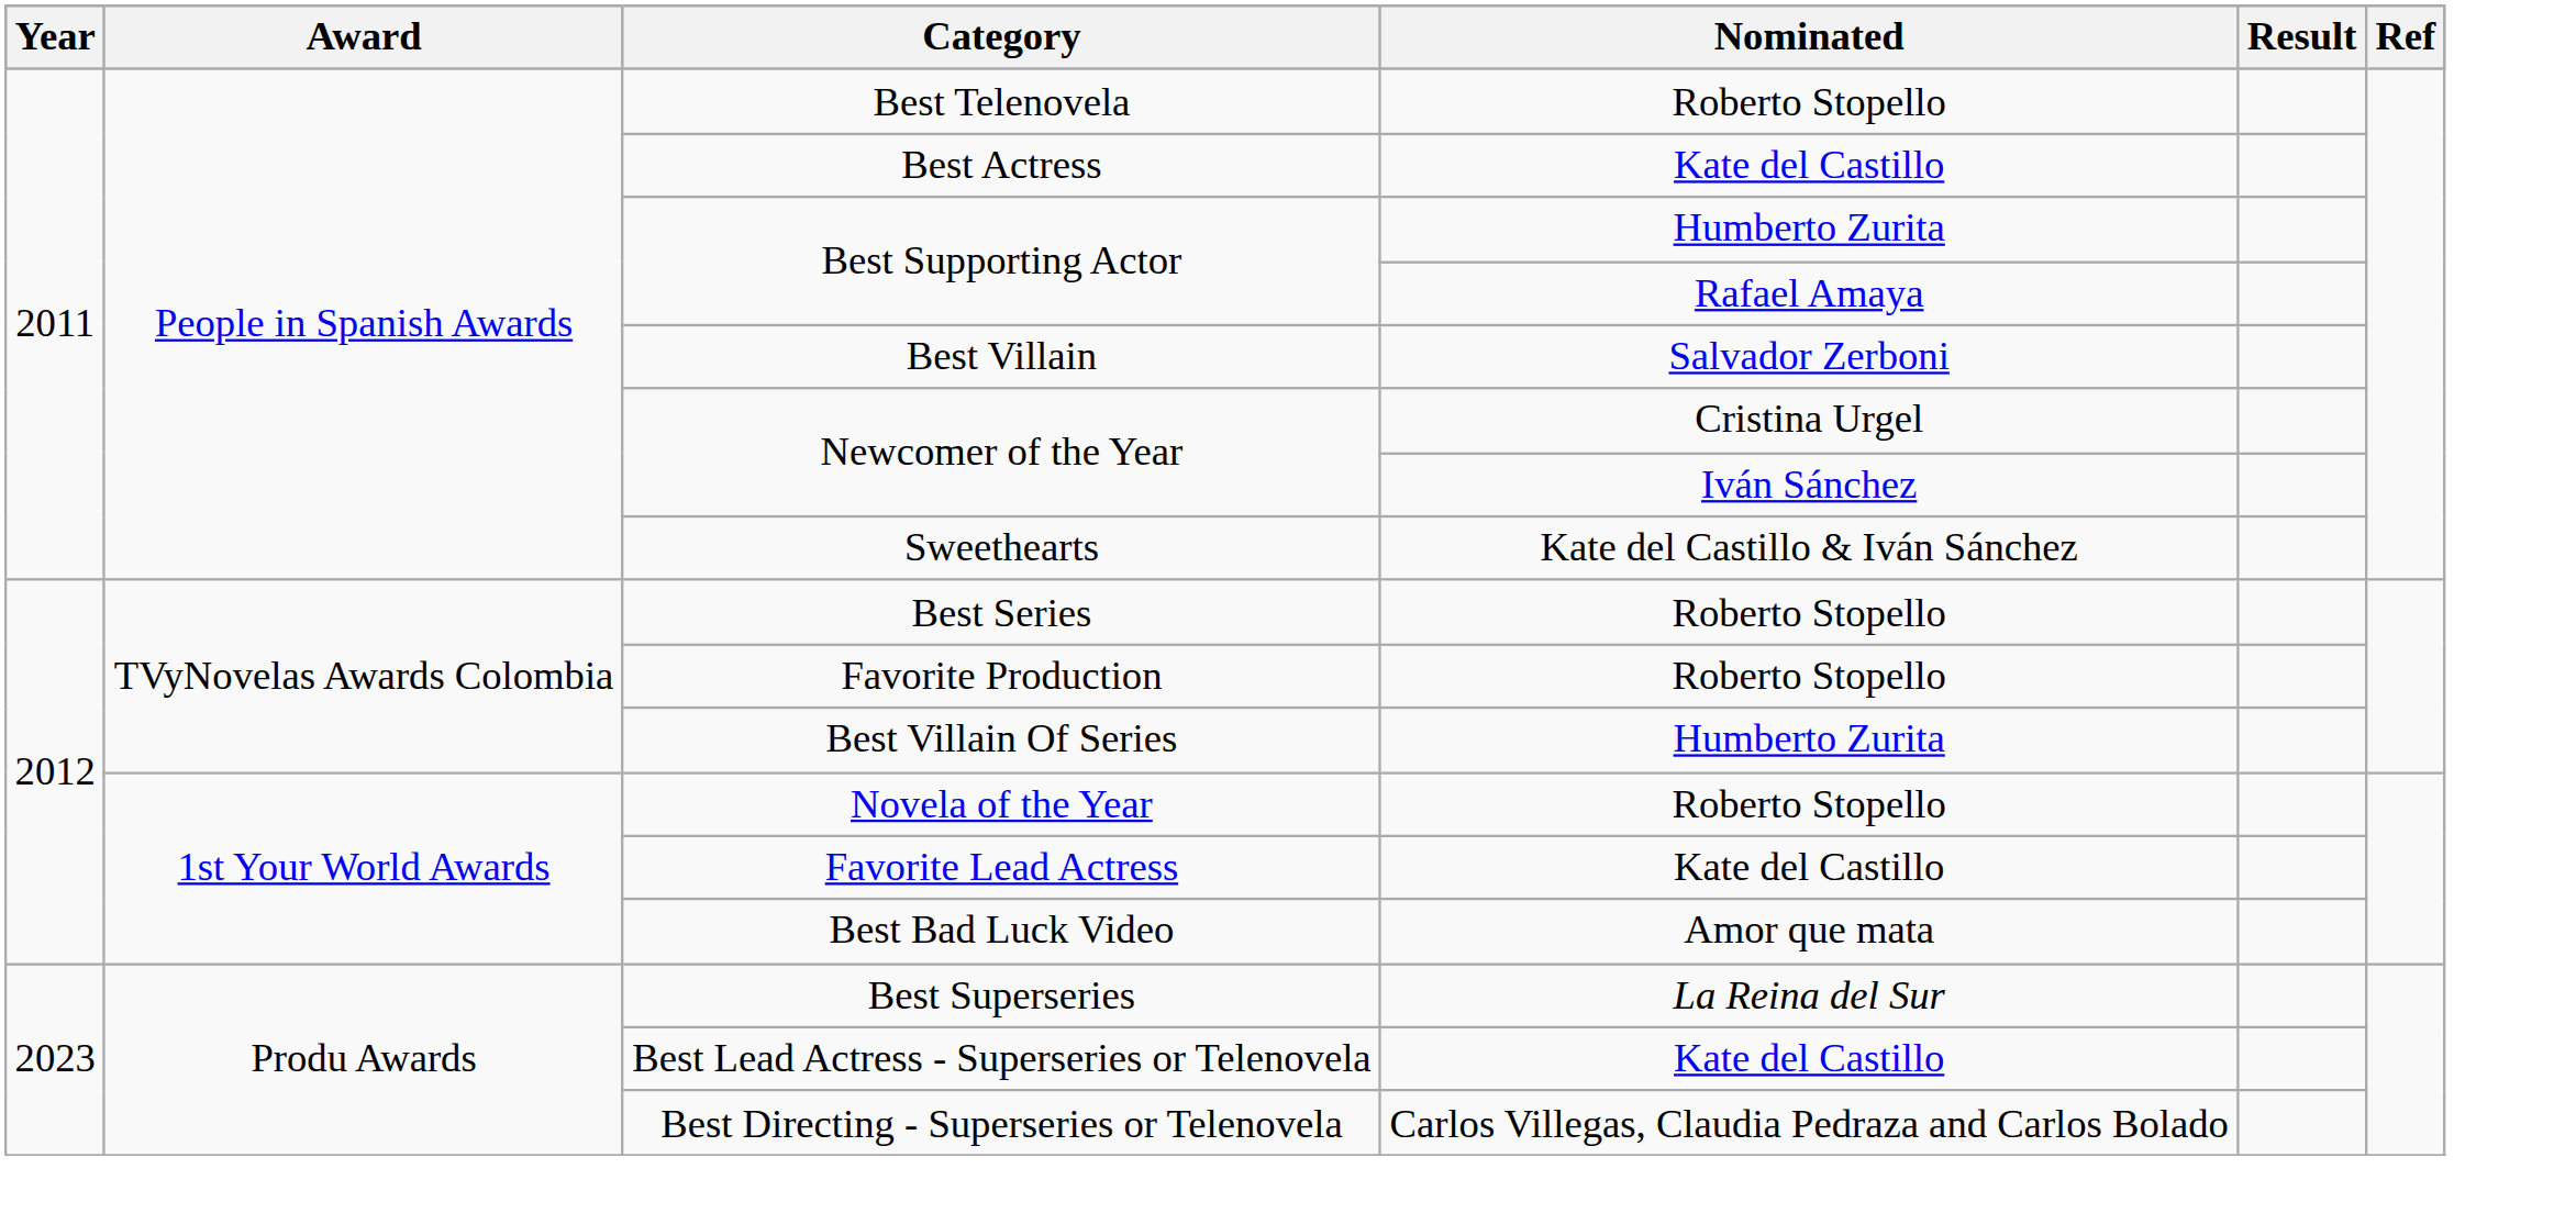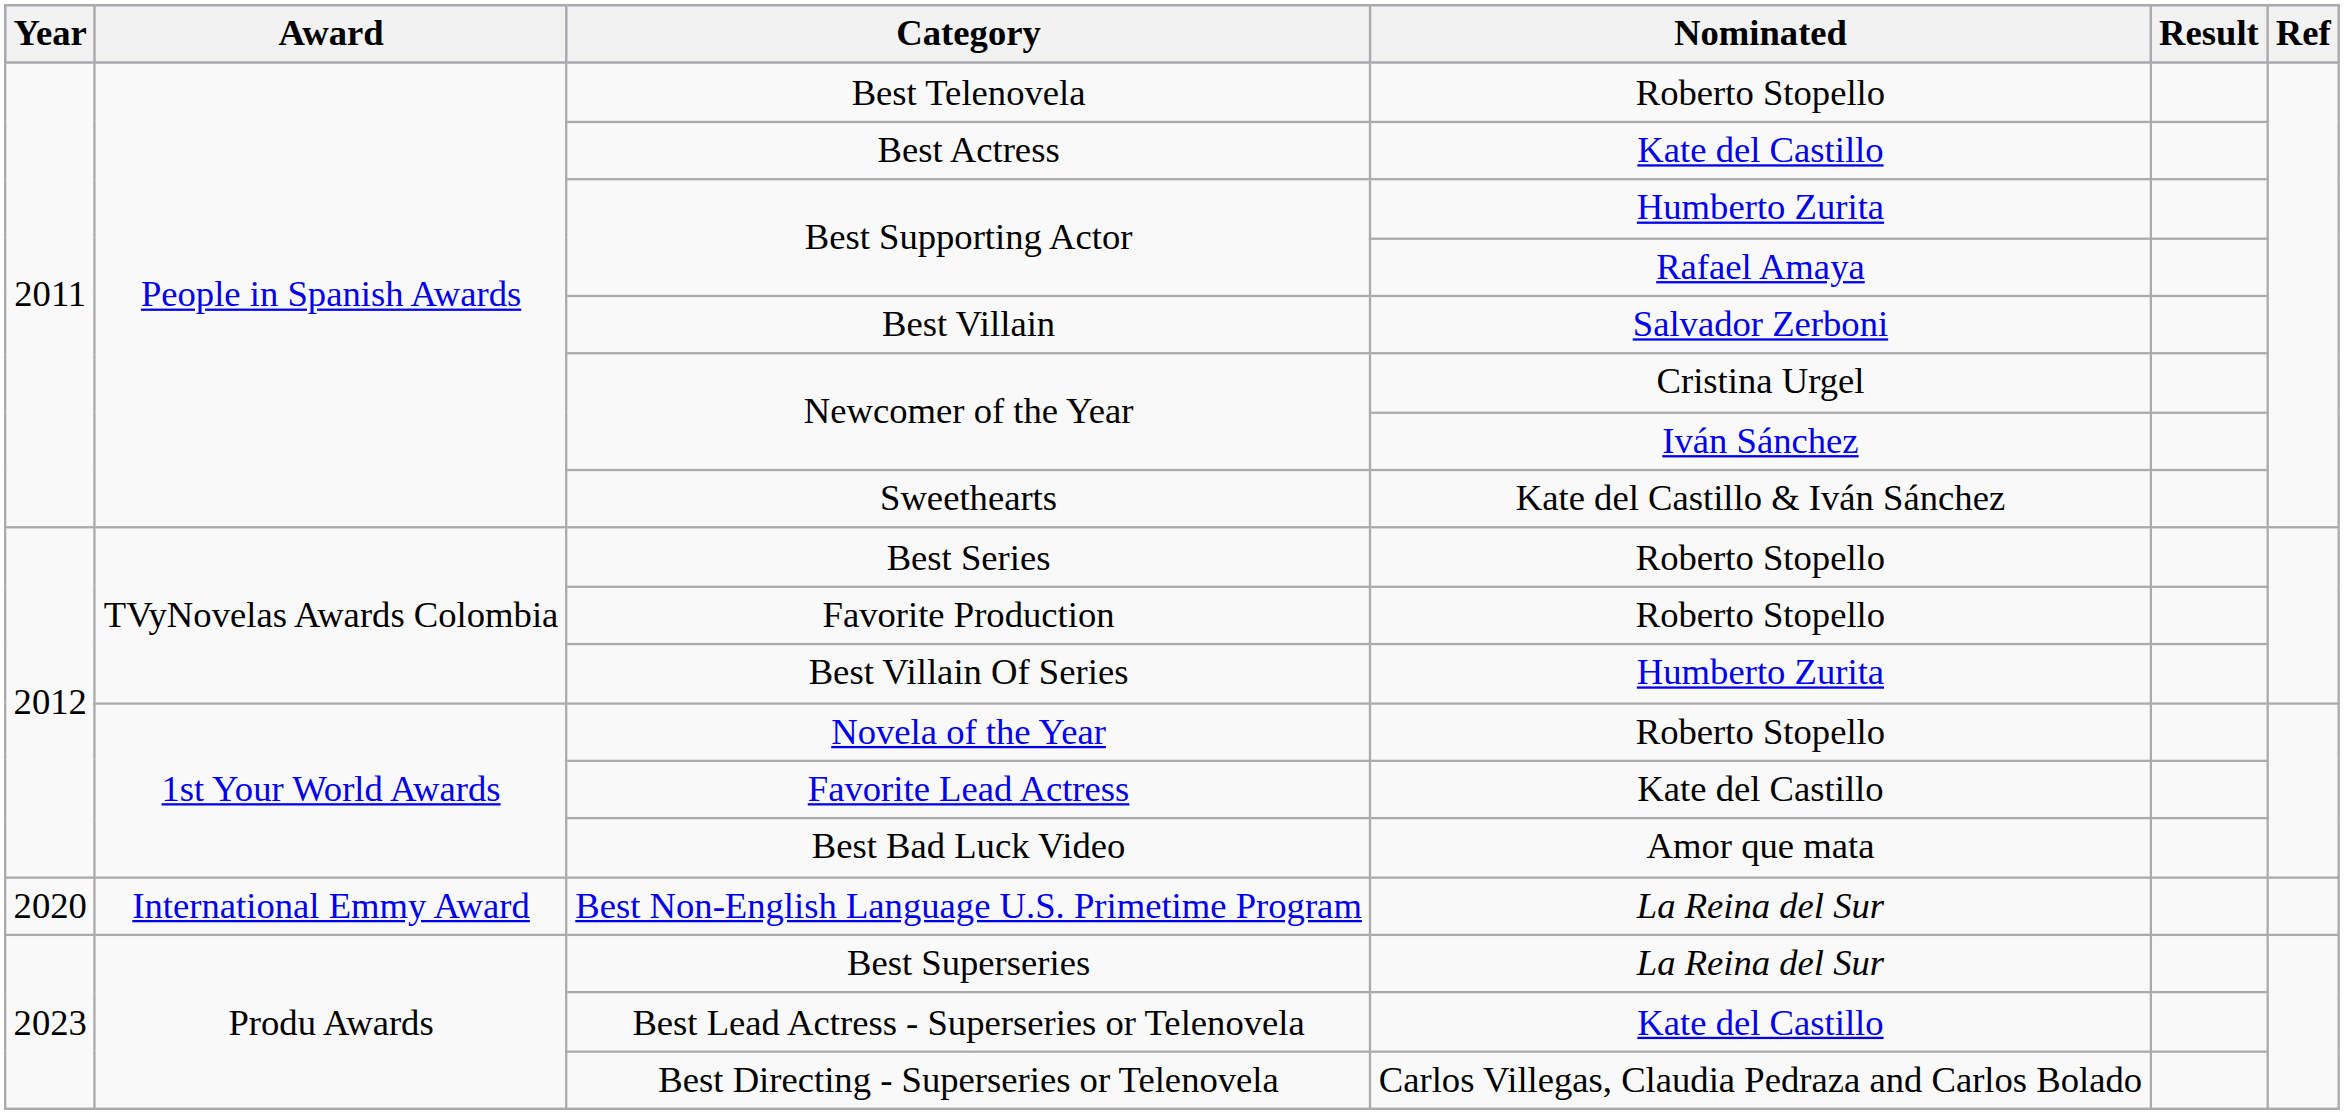+ row: 2020 | International Emmy Award | Best Non-English Language U.S. Primetime Program | La Reina del Sur
